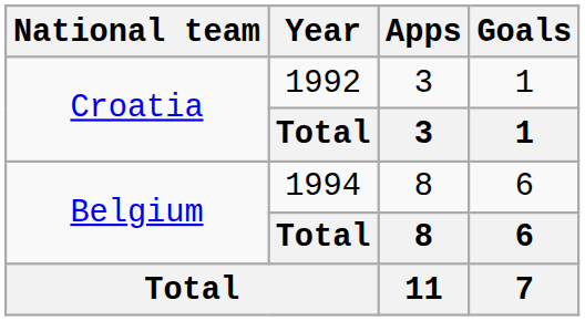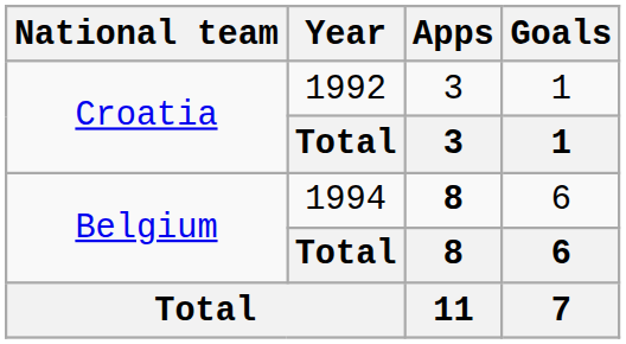Belgium / 1994 | Apps: normal -> bold
